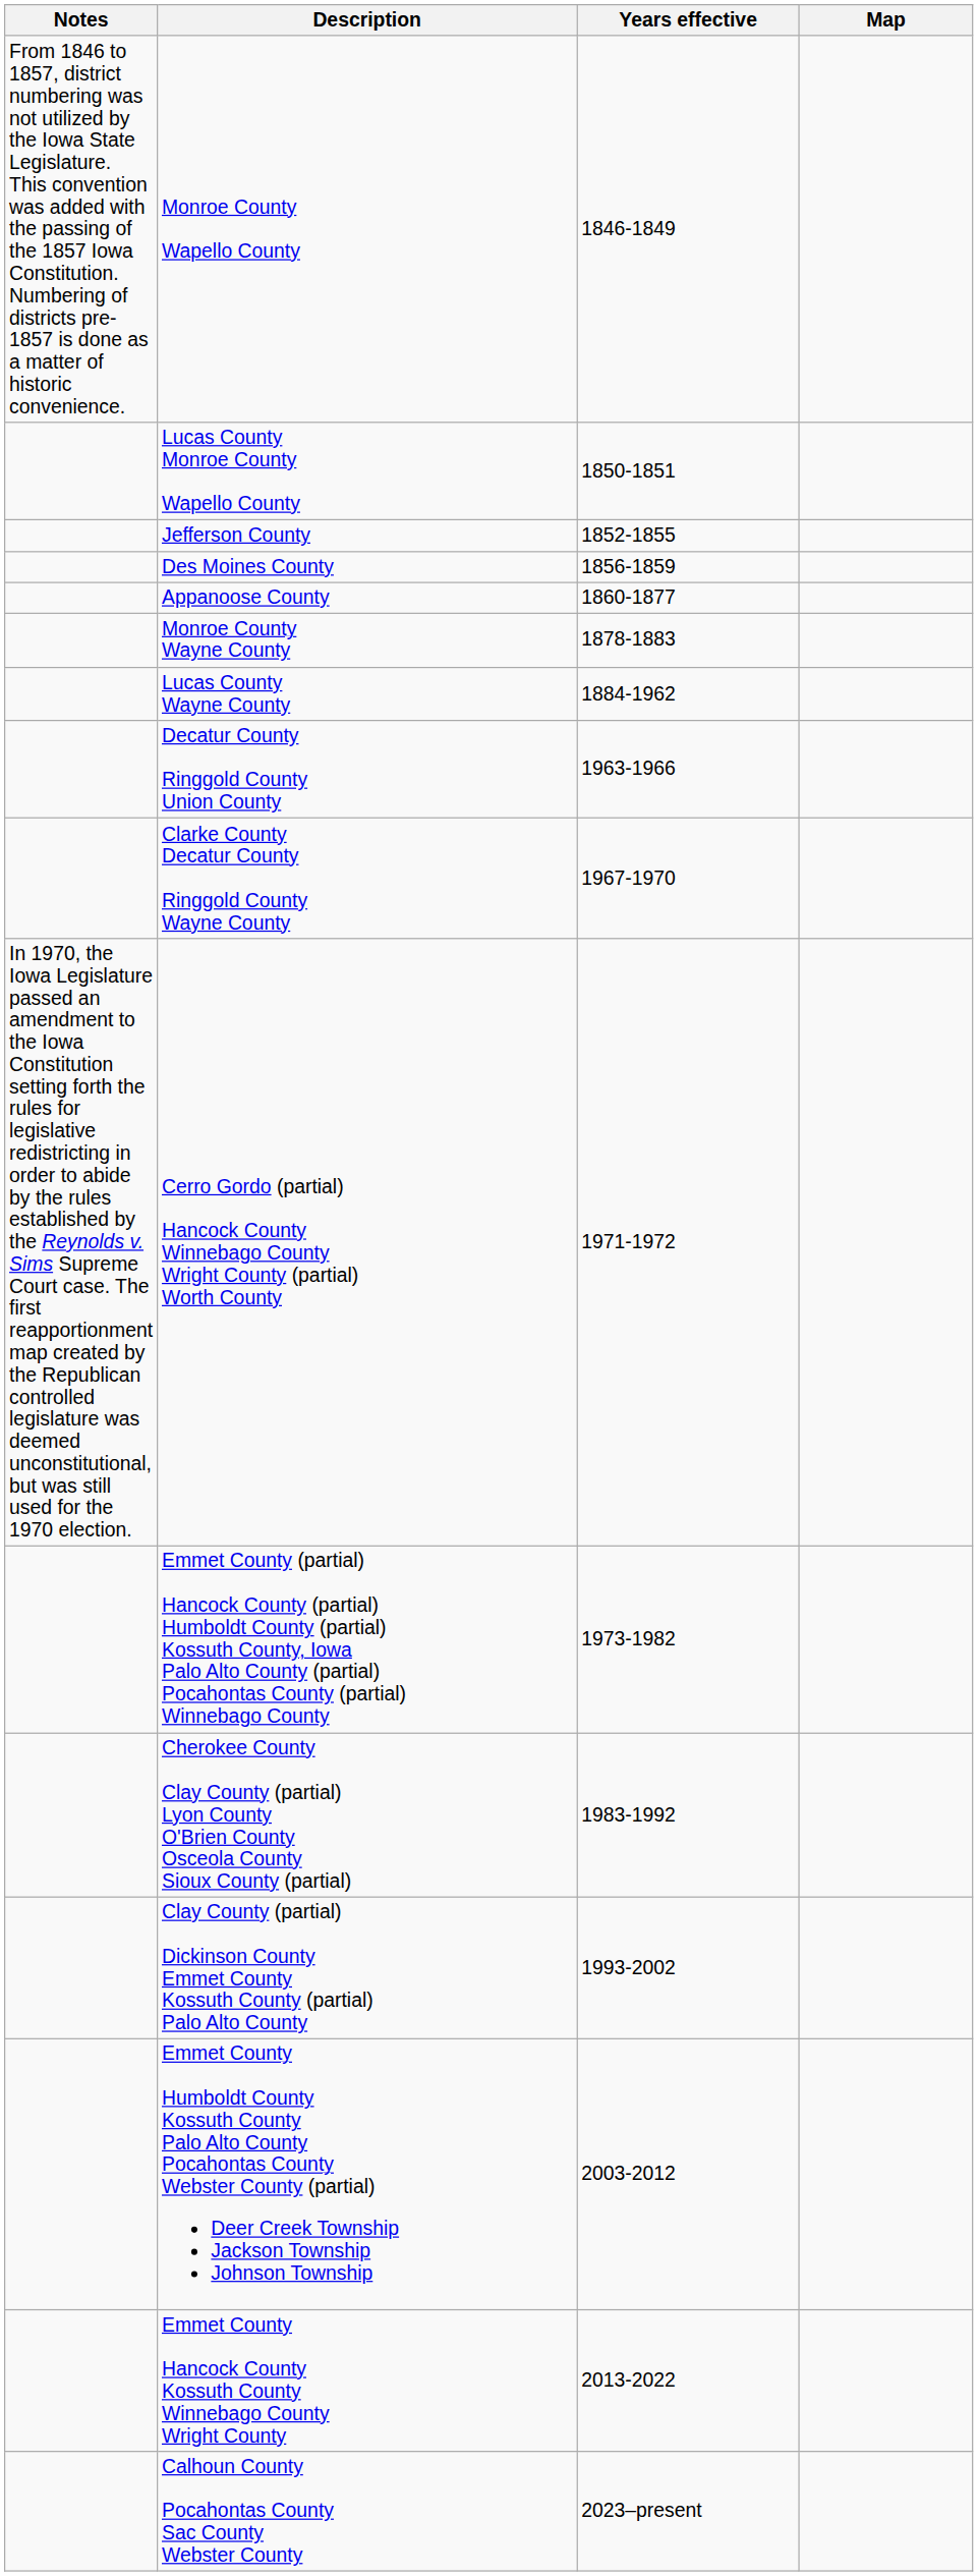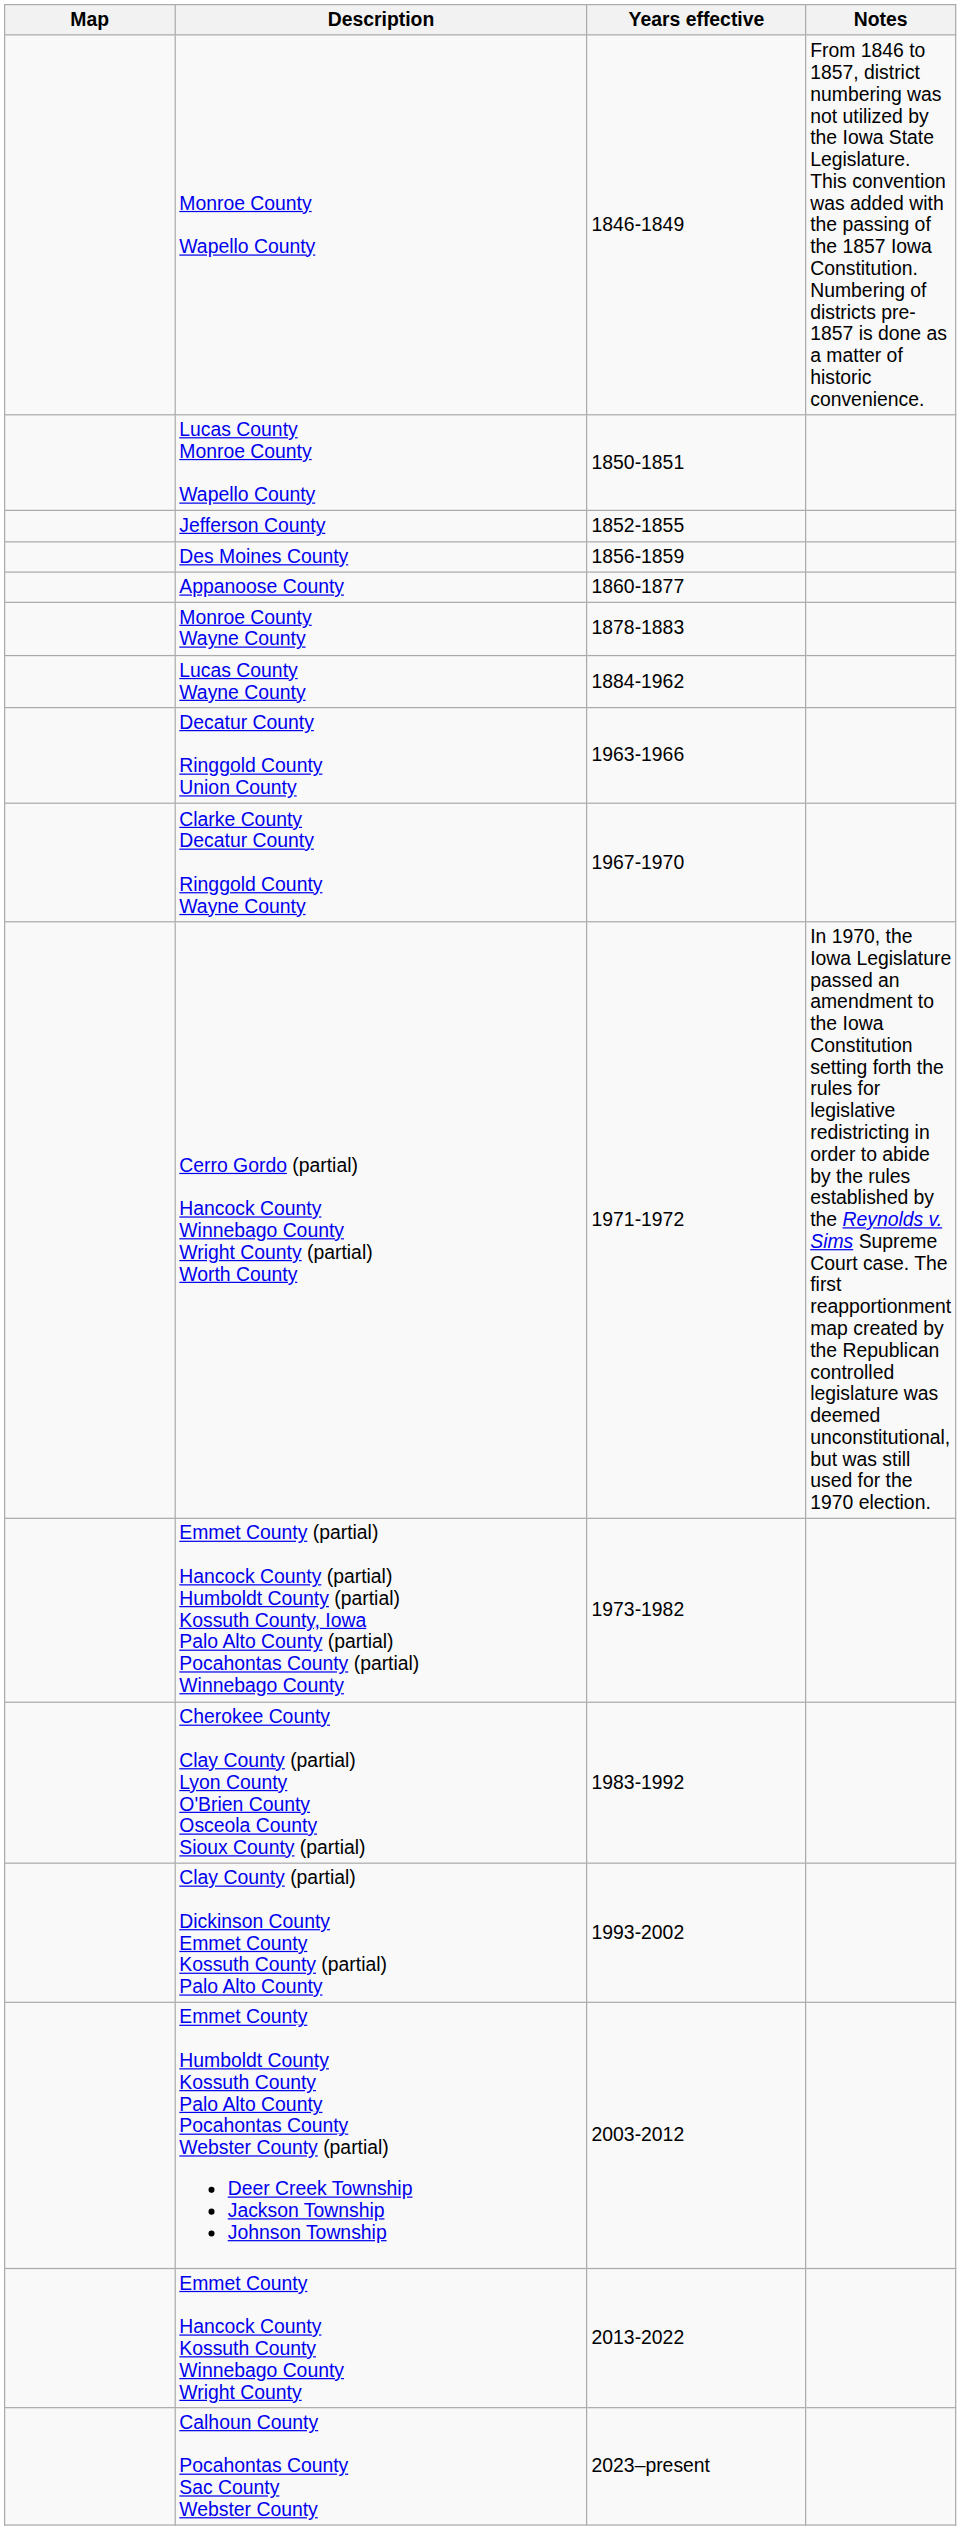columns swapped: Map <-> Notes
